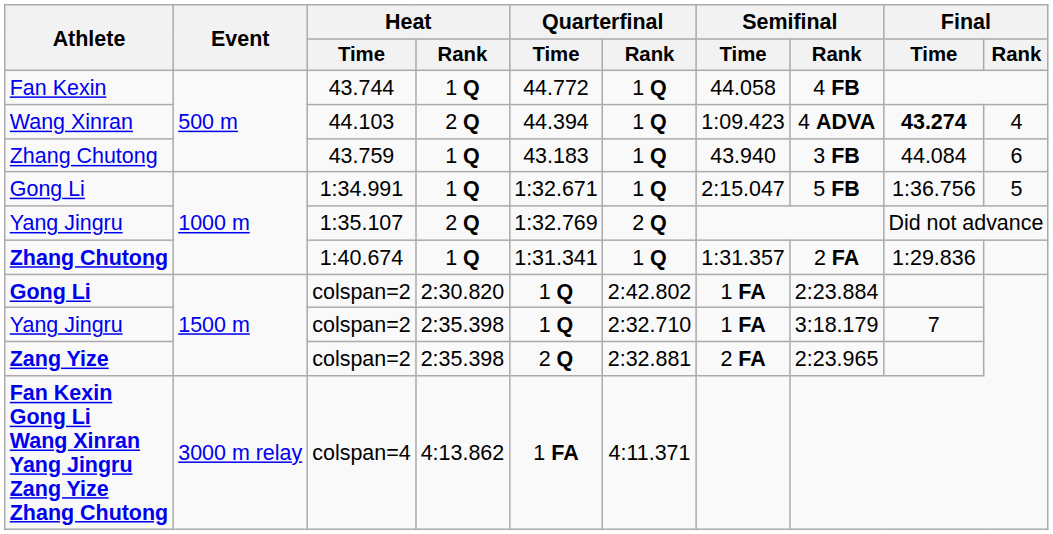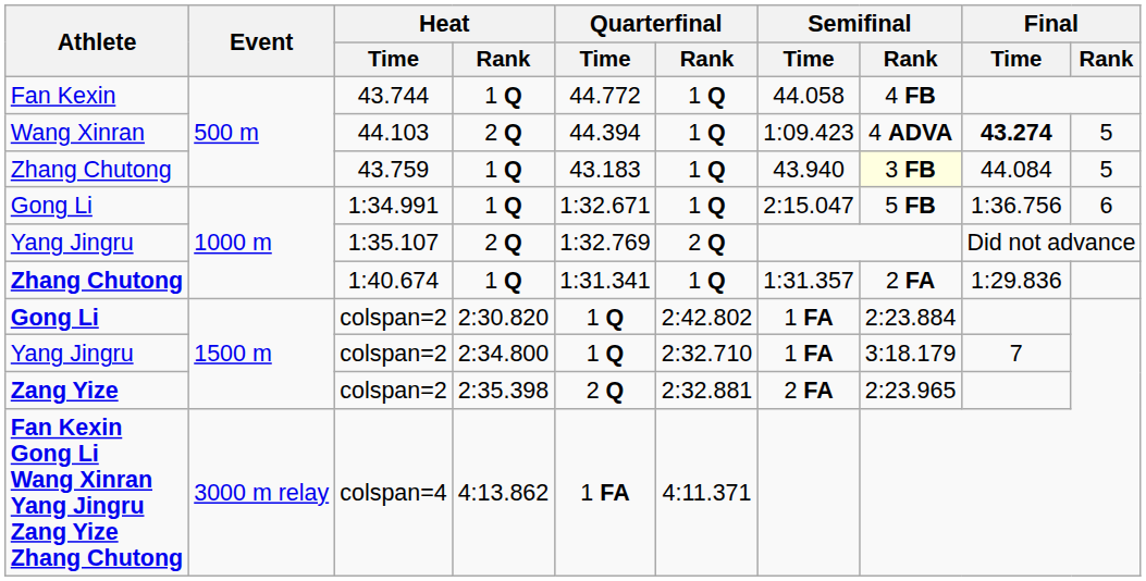44.103 | Final / Rank: 4 -> 5
43.759 | Semifinal / Rank: no background -> lightyellow background
43.759 | Final / Rank: 6 -> 5
1:34.991 | Final / Rank: 5 -> 6
Yang Jingru / colspan=2 | Heat / Rank: 2:35.398 -> 2:34.800
